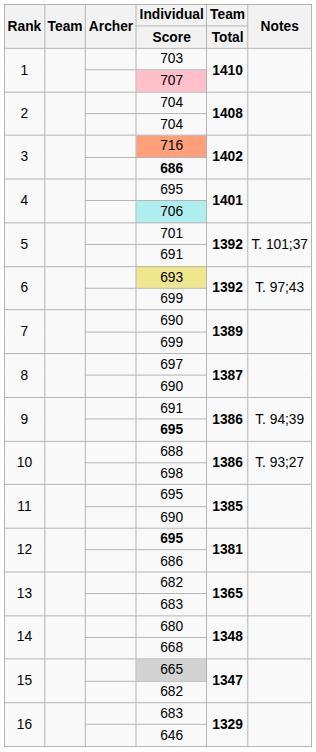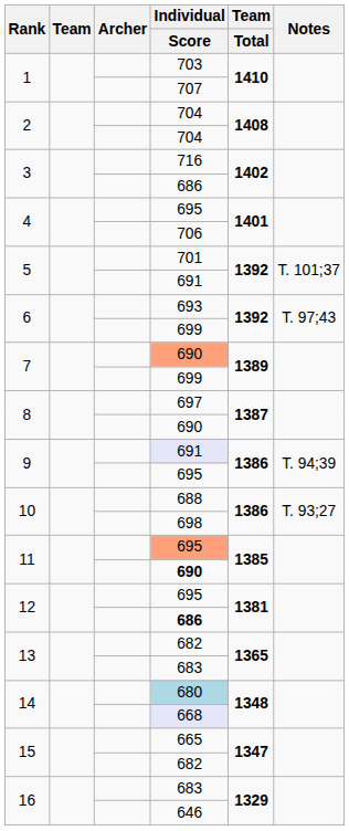707 | Individual / Score: pink background -> no background
716 | Individual / Score: lightsalmon background -> no background
3 / 686 | Individual / Score: bold -> normal
706 | Individual / Score: paleturquoise background -> no background
693 | Individual / Score: khaki background -> no background
7 / 690 | Individual / Score: no background -> lightsalmon background
9 / 691 | Individual / Score: no background -> lavender background
9 / 695 | Individual / Score: bold -> normal
11 / 695 | Individual / Score: no background -> lightsalmon background
11 / 690 | Individual / Score: normal -> bold
12 / 695 | Individual / Score: bold -> normal
12 / 686 | Individual / Score: normal -> bold
680 | Individual / Score: no background -> lightblue background
668 | Individual / Score: no background -> lavender background
665 | Individual / Score: lightgrey background -> no background
